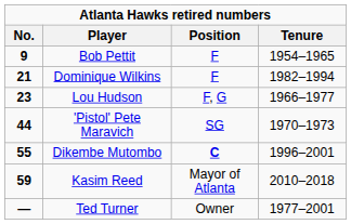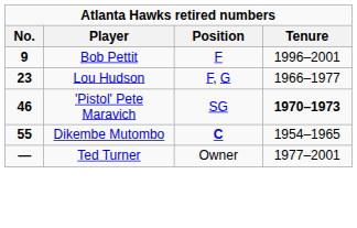Bob Pettit | Tenure: 1954–1965 -> 1996–2001
- row: 21 | Dominique Wilkins | F | 1982–1994
'Pistol' Pete Maravich | No.: 44 -> 46
'Pistol' Pete Maravich | Tenure: normal -> bold
Dikembe Mutombo | Tenure: 1996–2001 -> 1954–1965
- row: 59 | Kasim Reed | Mayor of Atlanta | 2010–2018
